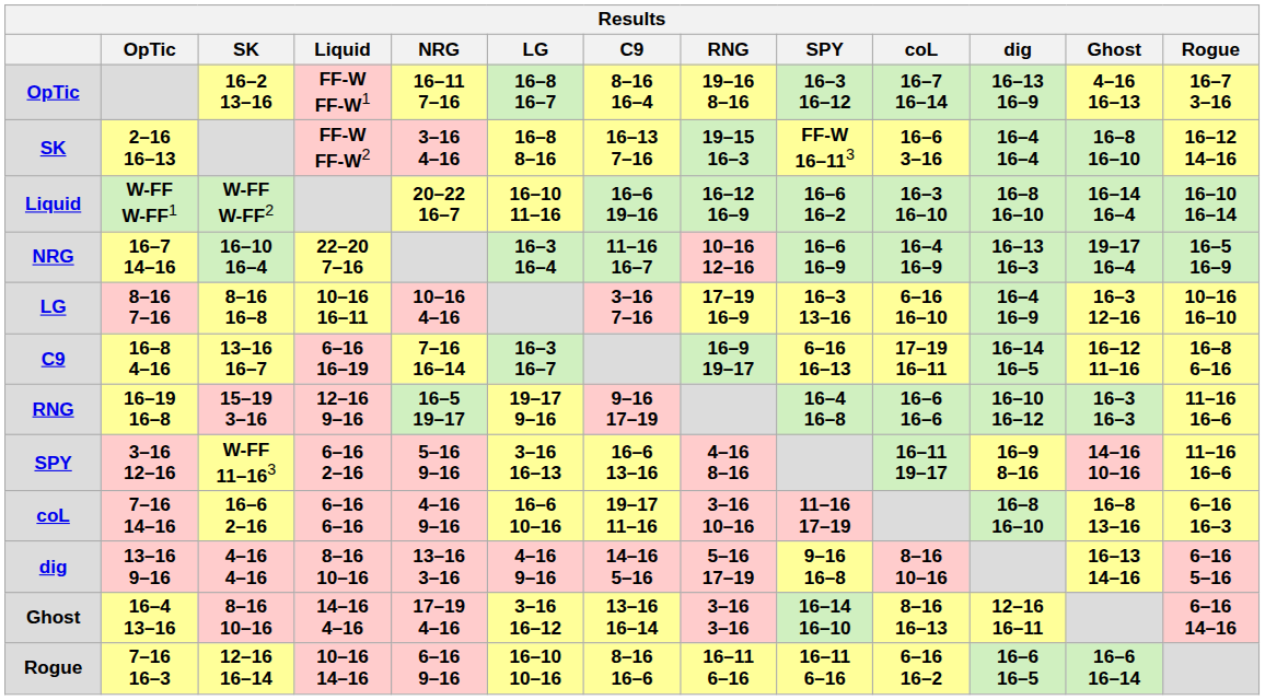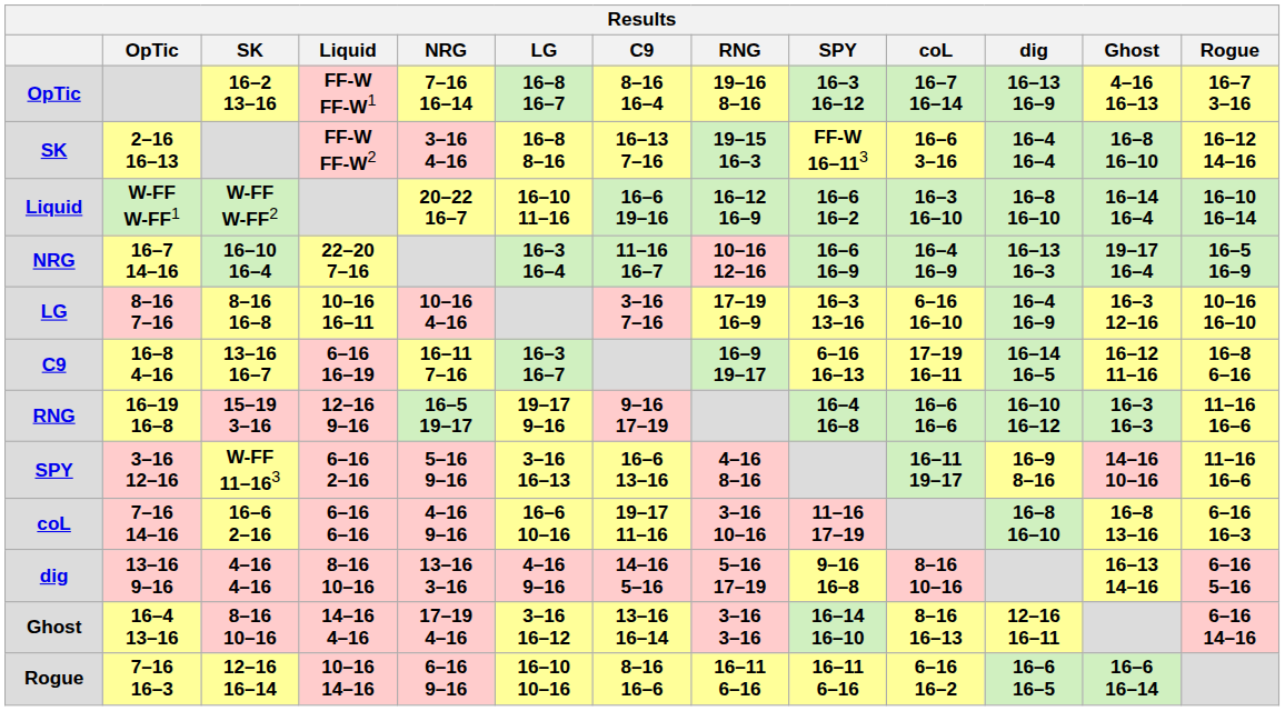row 3 | NRG: 16–11 7–16 -> 7–16 16–14
row 8 | NRG: 7–16 16–14 -> 16–11 7–16
